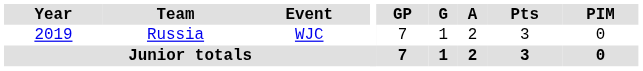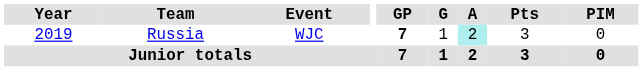Russia | GP: normal -> bold
Russia | A: no background -> paleturquoise background
